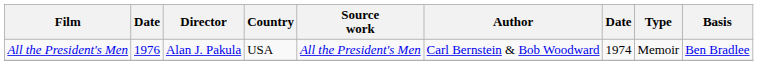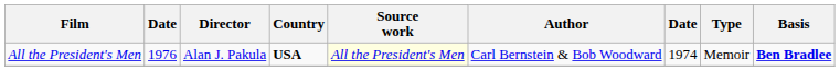row 2 | Country: normal -> bold
row 2 | Source work: no background -> lightyellow background
row 2 | Basis: normal -> bold
